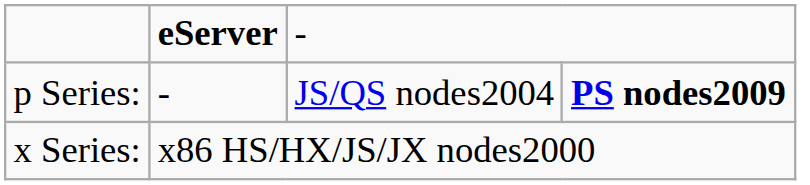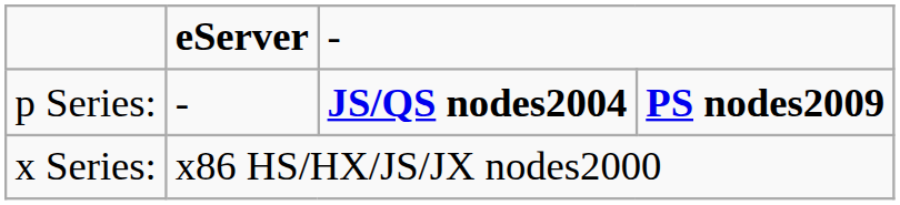p Series: | column 3: normal -> bold
